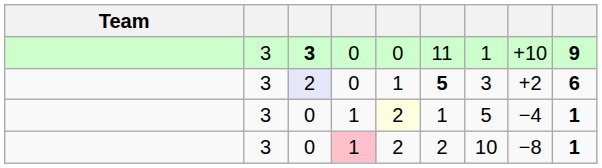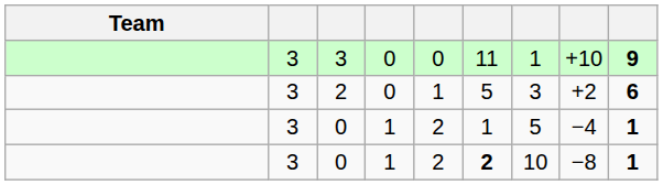row 2 | column 3: bold -> normal
row 3 | column 3: lavender background -> no background
row 3 | column 6: bold -> normal
row 4 | column 5: lightyellow background -> no background
row 5 | column 4: pink background -> no background
row 5 | column 6: normal -> bold
